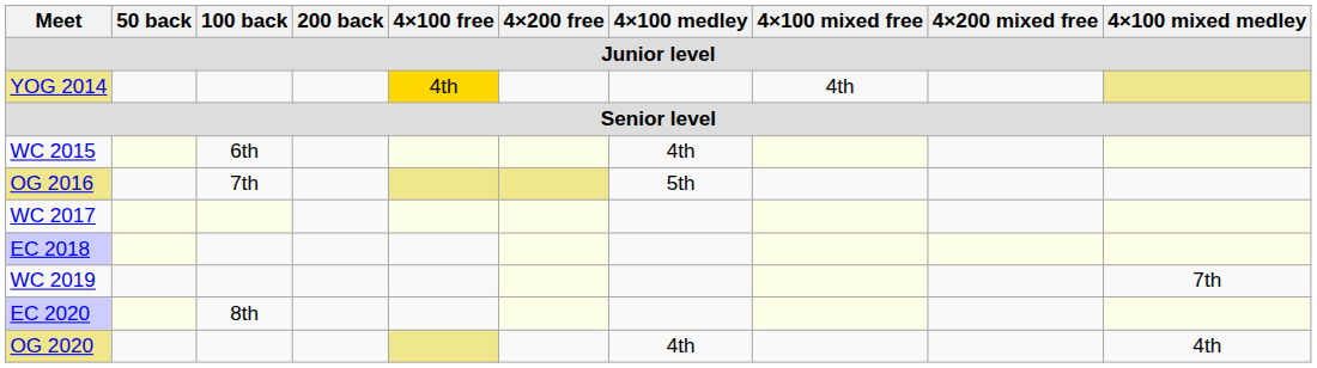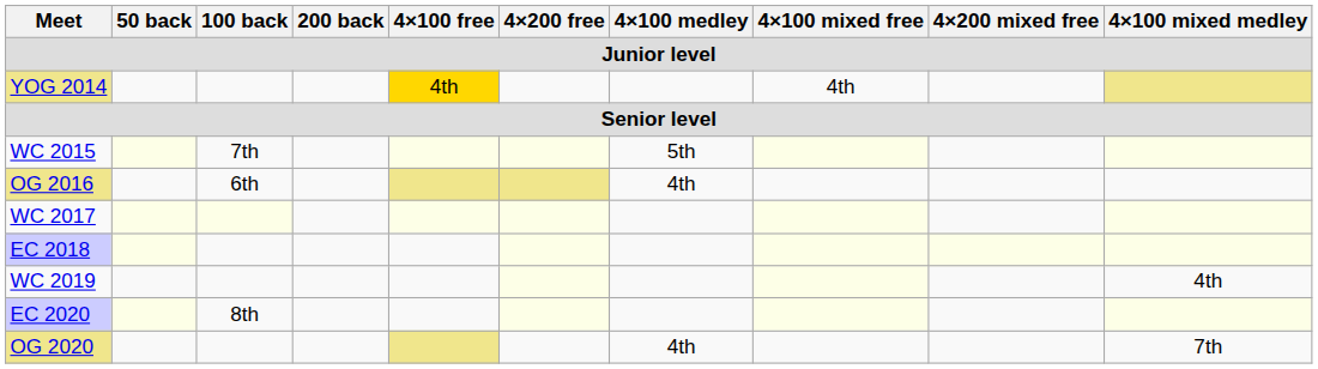WC 2015 | 100 back: 6th -> 7th
WC 2015 | 4×100 medley: 4th -> 5th
OG 2016 | 100 back: 7th -> 6th
OG 2016 | 4×100 medley: 5th -> 4th
WC 2019 | 4×100 mixed medley: 7th -> 4th
OG 2020 | 4×100 mixed medley: 4th -> 7th
